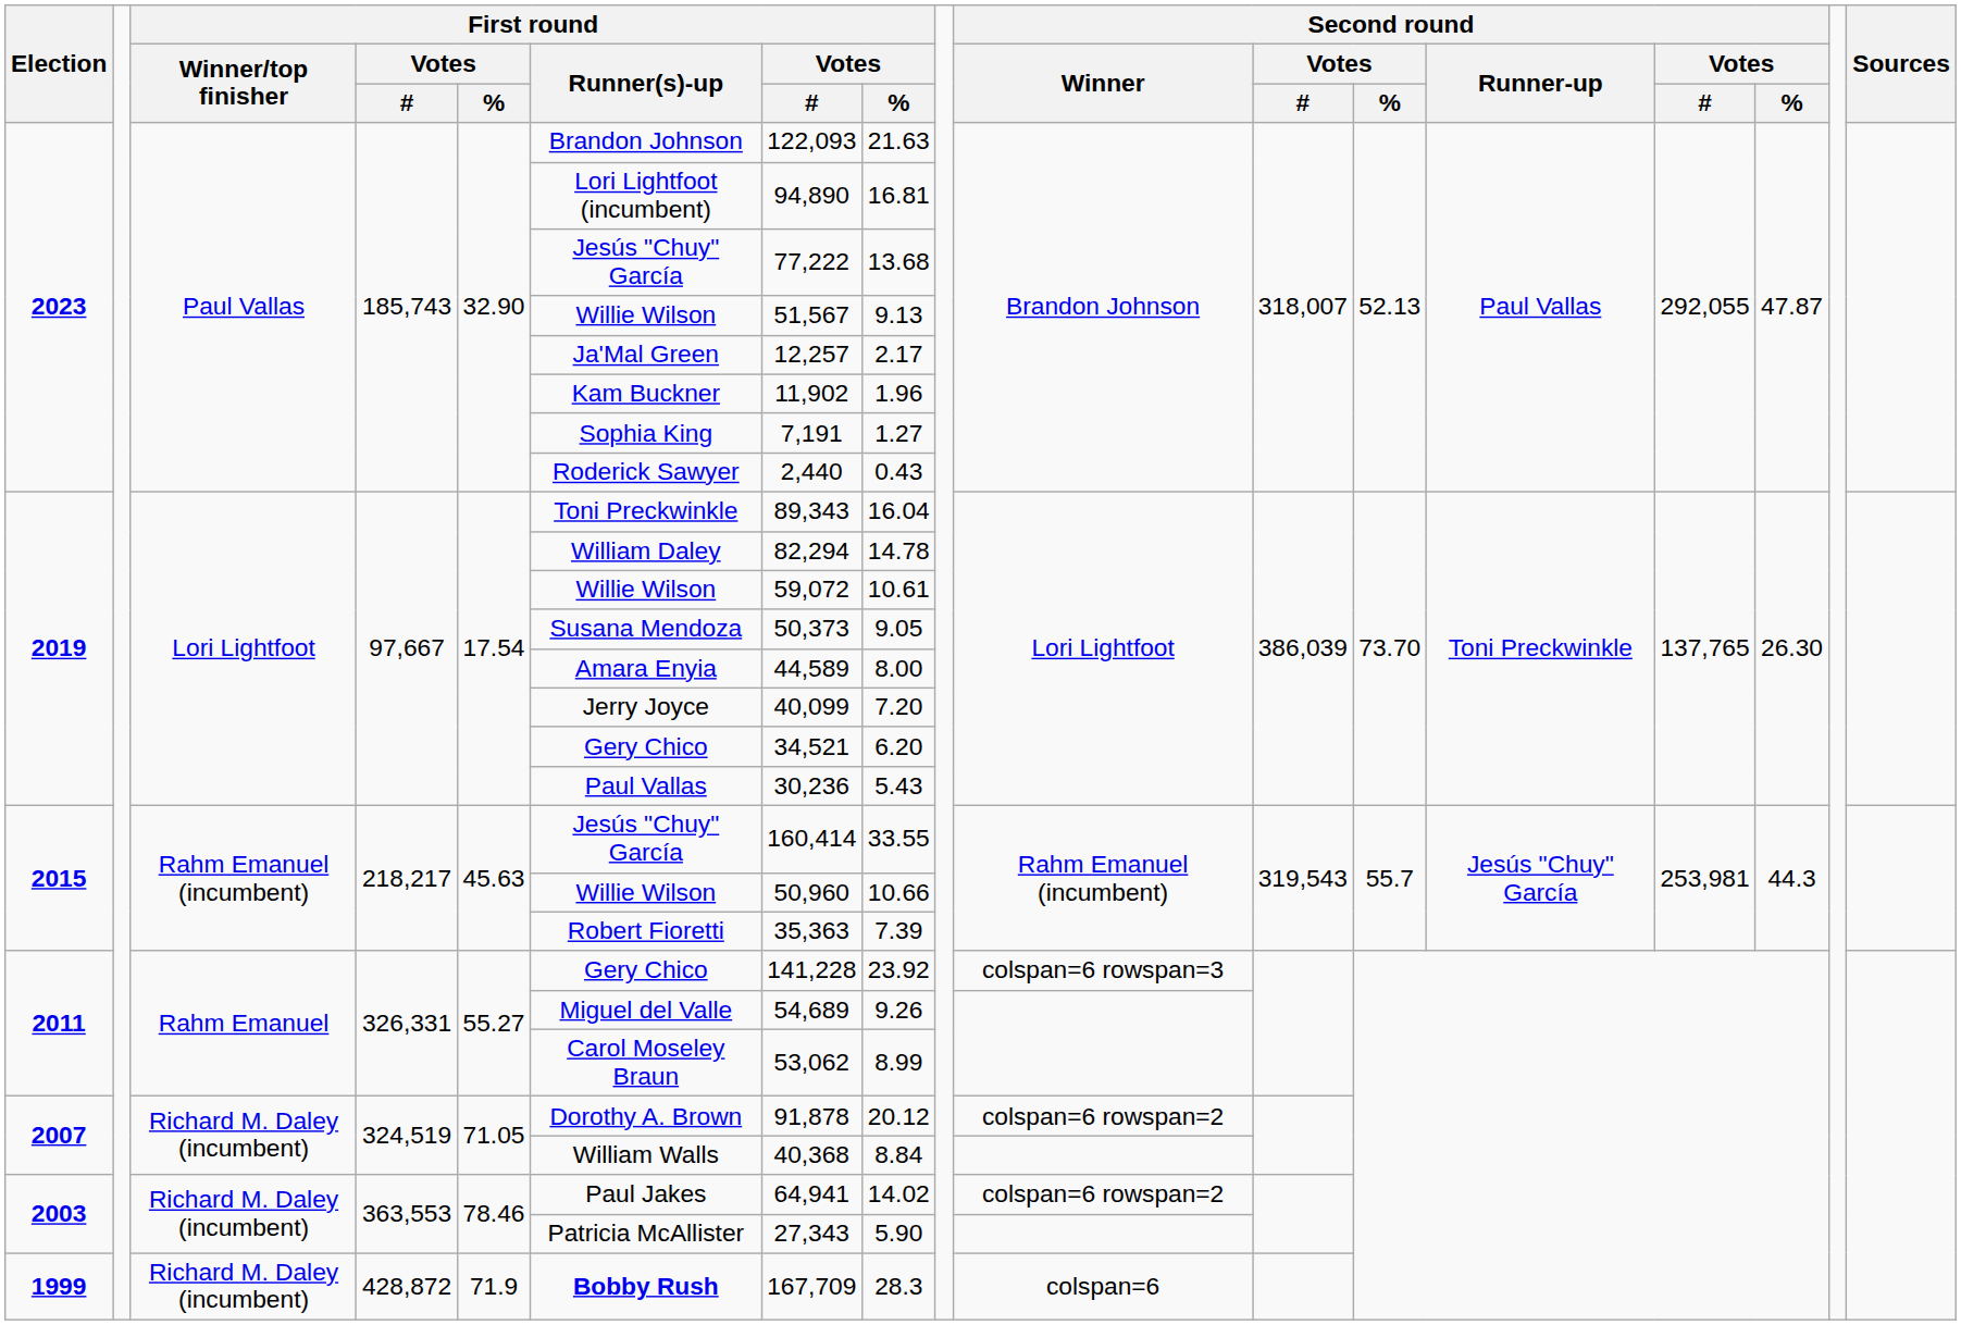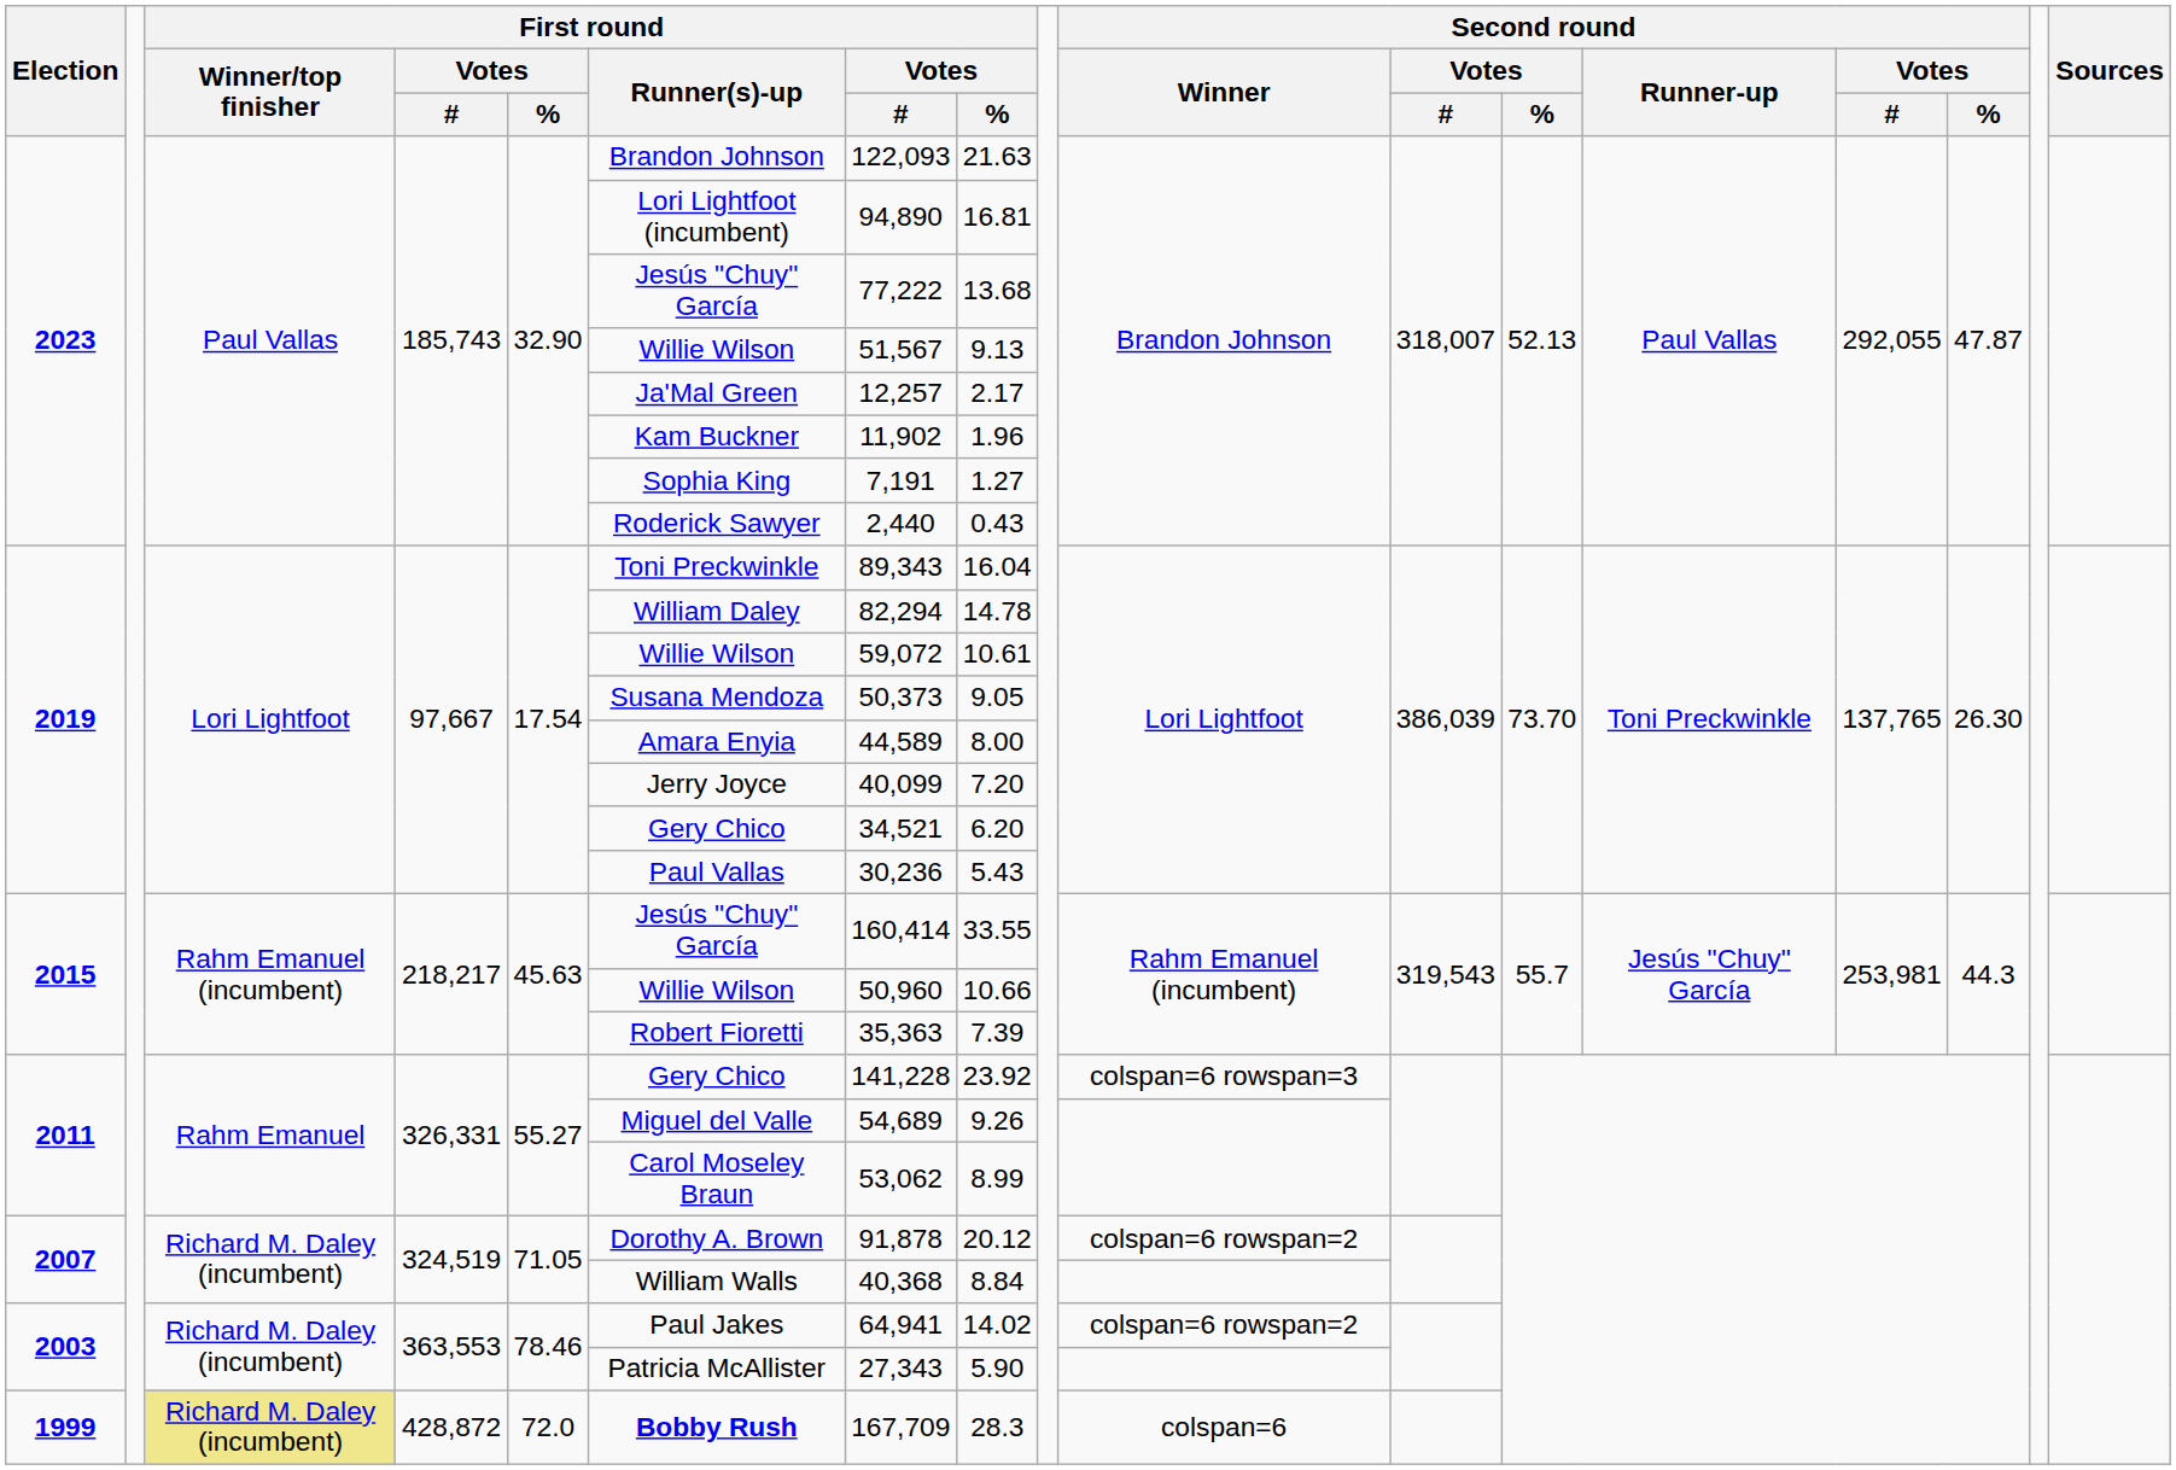1999 | First round / Winner/top finisher: no background -> khaki background
1999 | column 5: 71.9 -> 72.0
